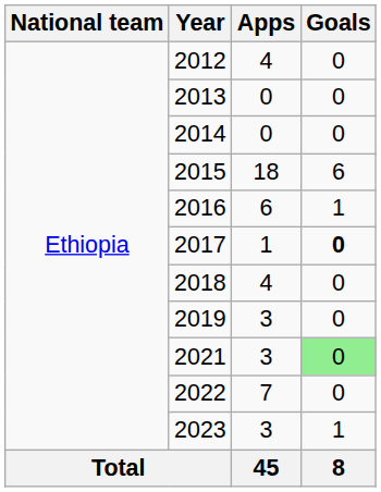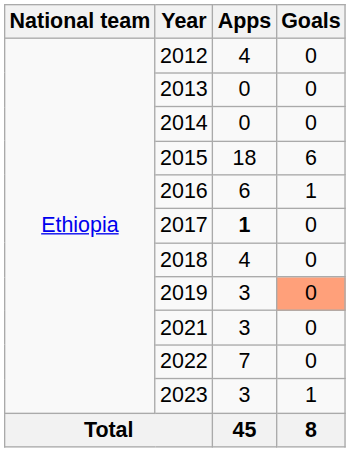2017 | Apps: normal -> bold
2017 | Goals: bold -> normal
2019 | Goals: no background -> lightsalmon background
2021 | Goals: lightgreen background -> no background
